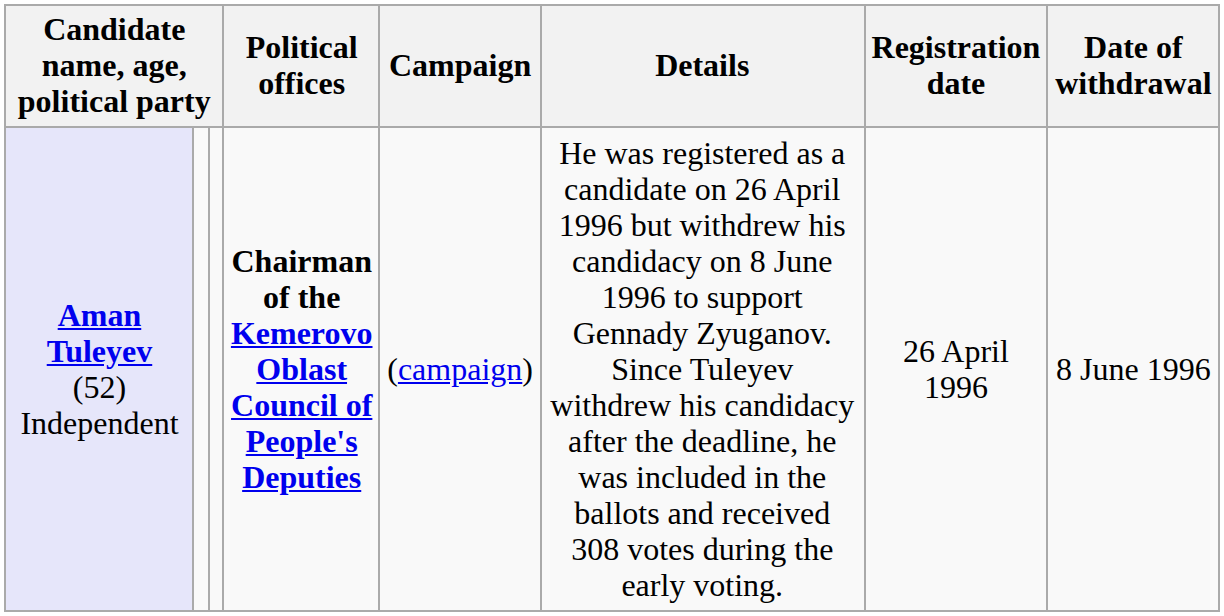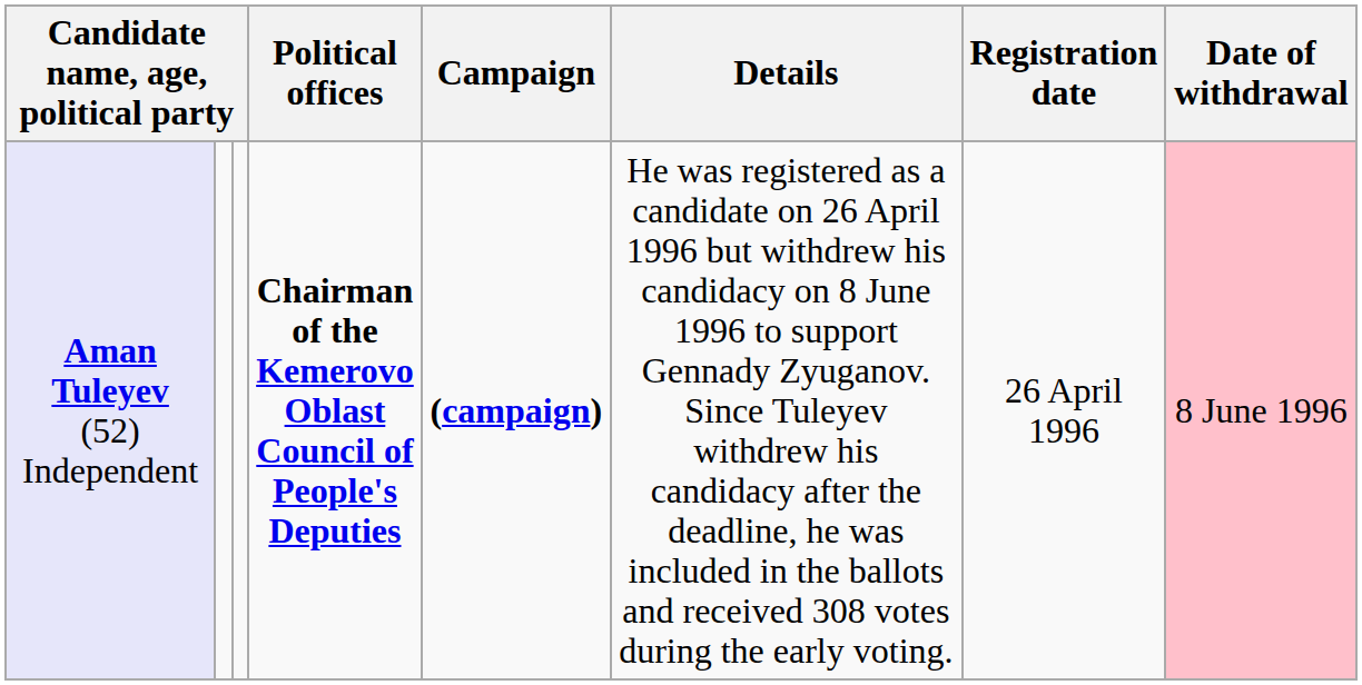Aman Tuleyev (52) Independent | Campaign: normal -> bold
Aman Tuleyev (52) Independent | Date of withdrawal: no background -> pink background
